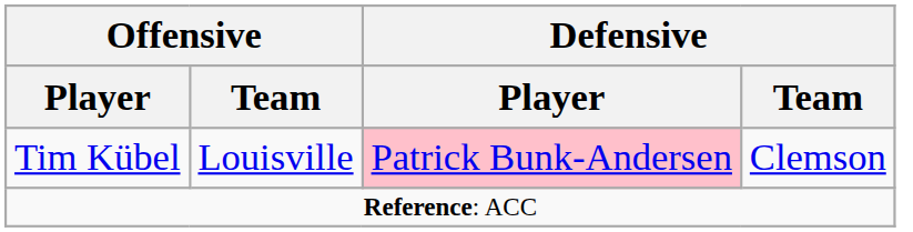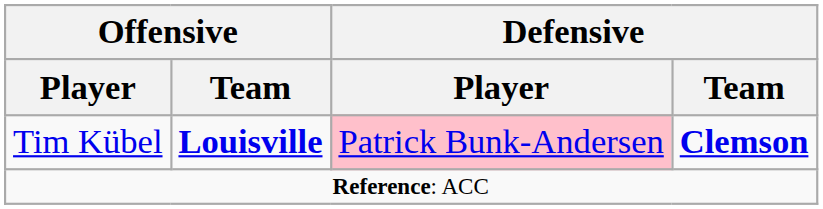Tim Kübel | Offensive / Team: normal -> bold
Tim Kübel | Defensive / Team: normal -> bold
